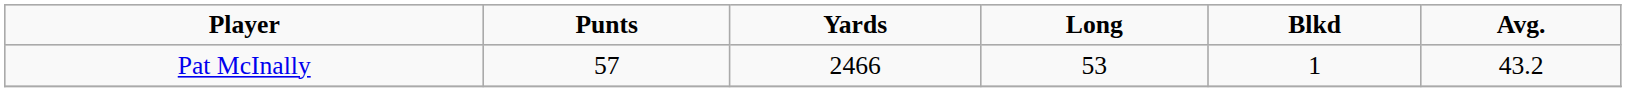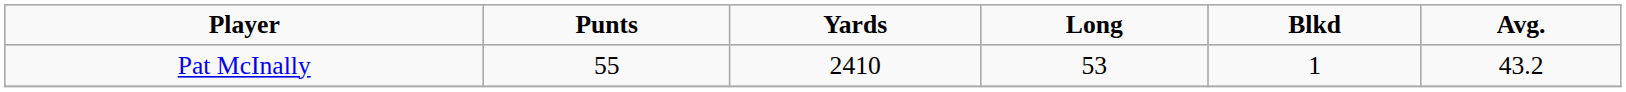Pat McInally | Punts: 57 -> 55
Pat McInally | Yards: 2466 -> 2410
